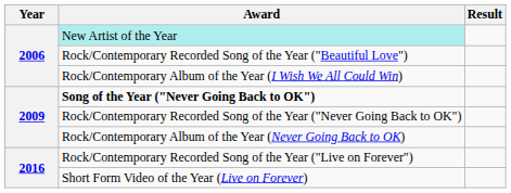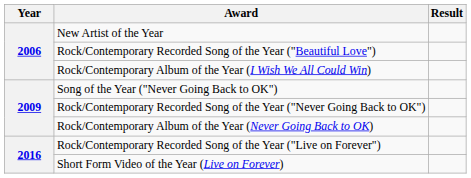New Artist of the Year | Award: paleturquoise background -> no background
Song of the Year ("Never Going Back to OK") | Award: bold -> normal
